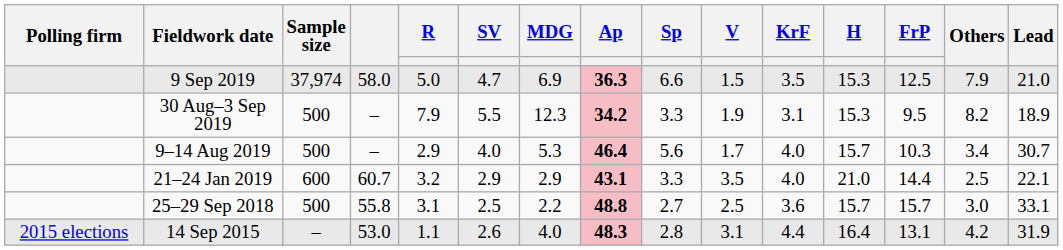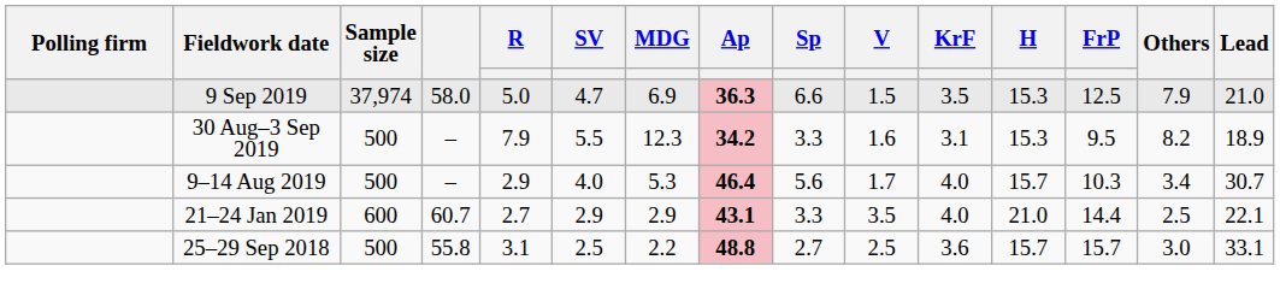30 Aug–3 Sep 2019 | V: 1.9 -> 1.6
21–24 Jan 2019 | R: 3.2 -> 2.7
- row: 2015 elections | 14 Sep 2015 | – | 53.0 | 1.1 | 2.6 | 4.0 | 48.3 | 2.8 | 3.1 | 4.4 | 16.4 | 13.1 | 4.2 | 31.9
